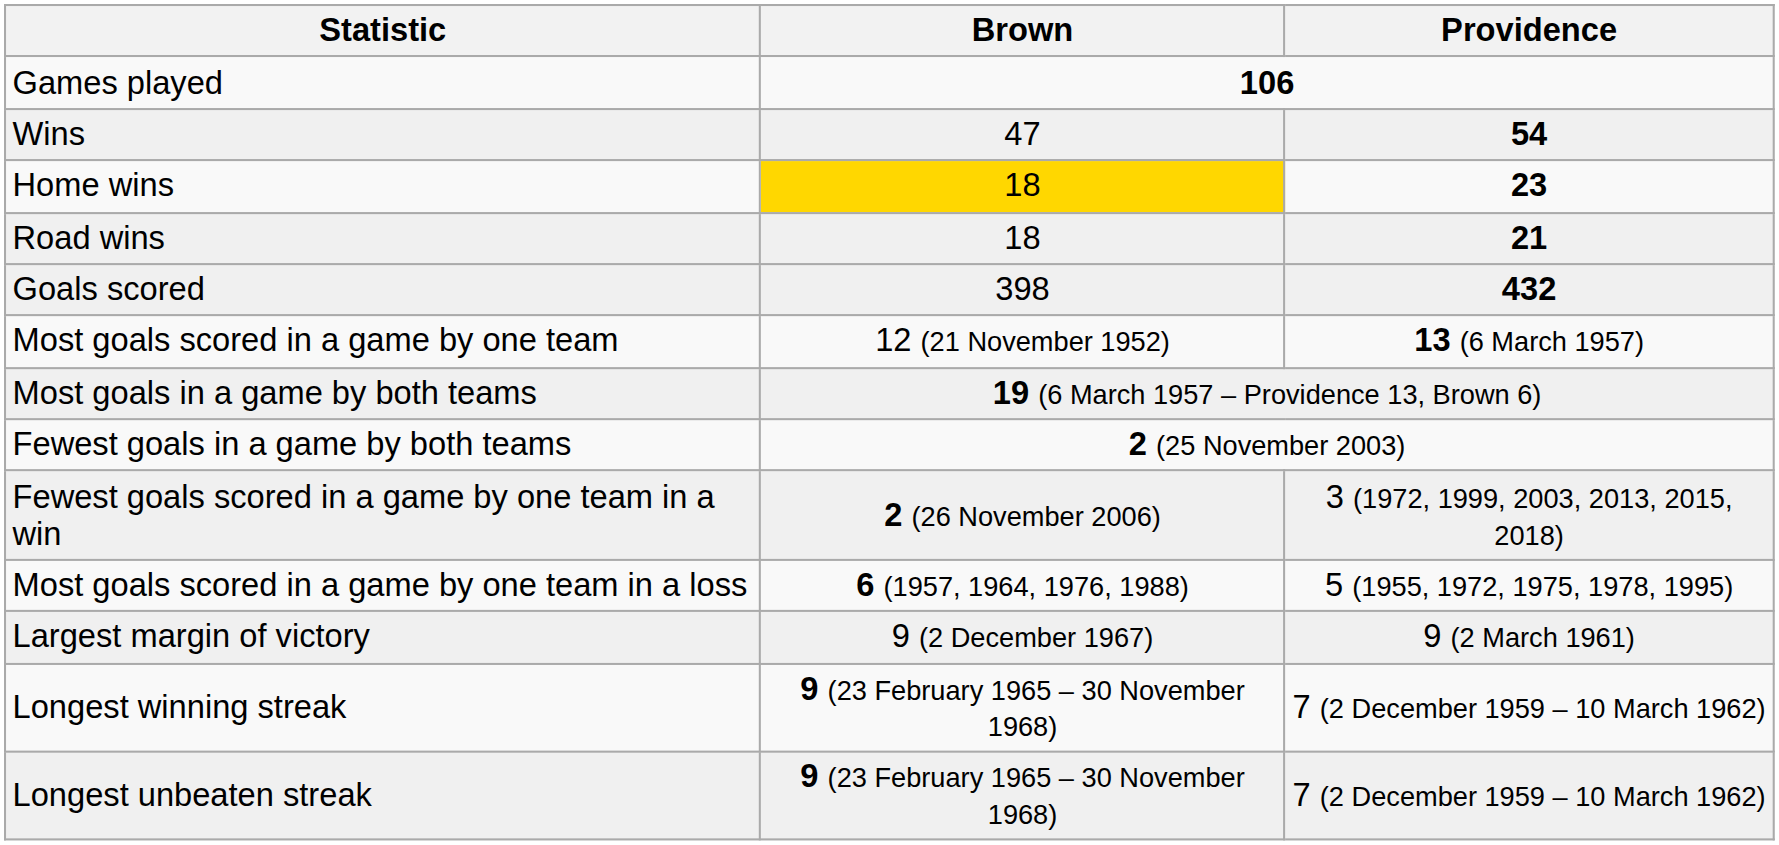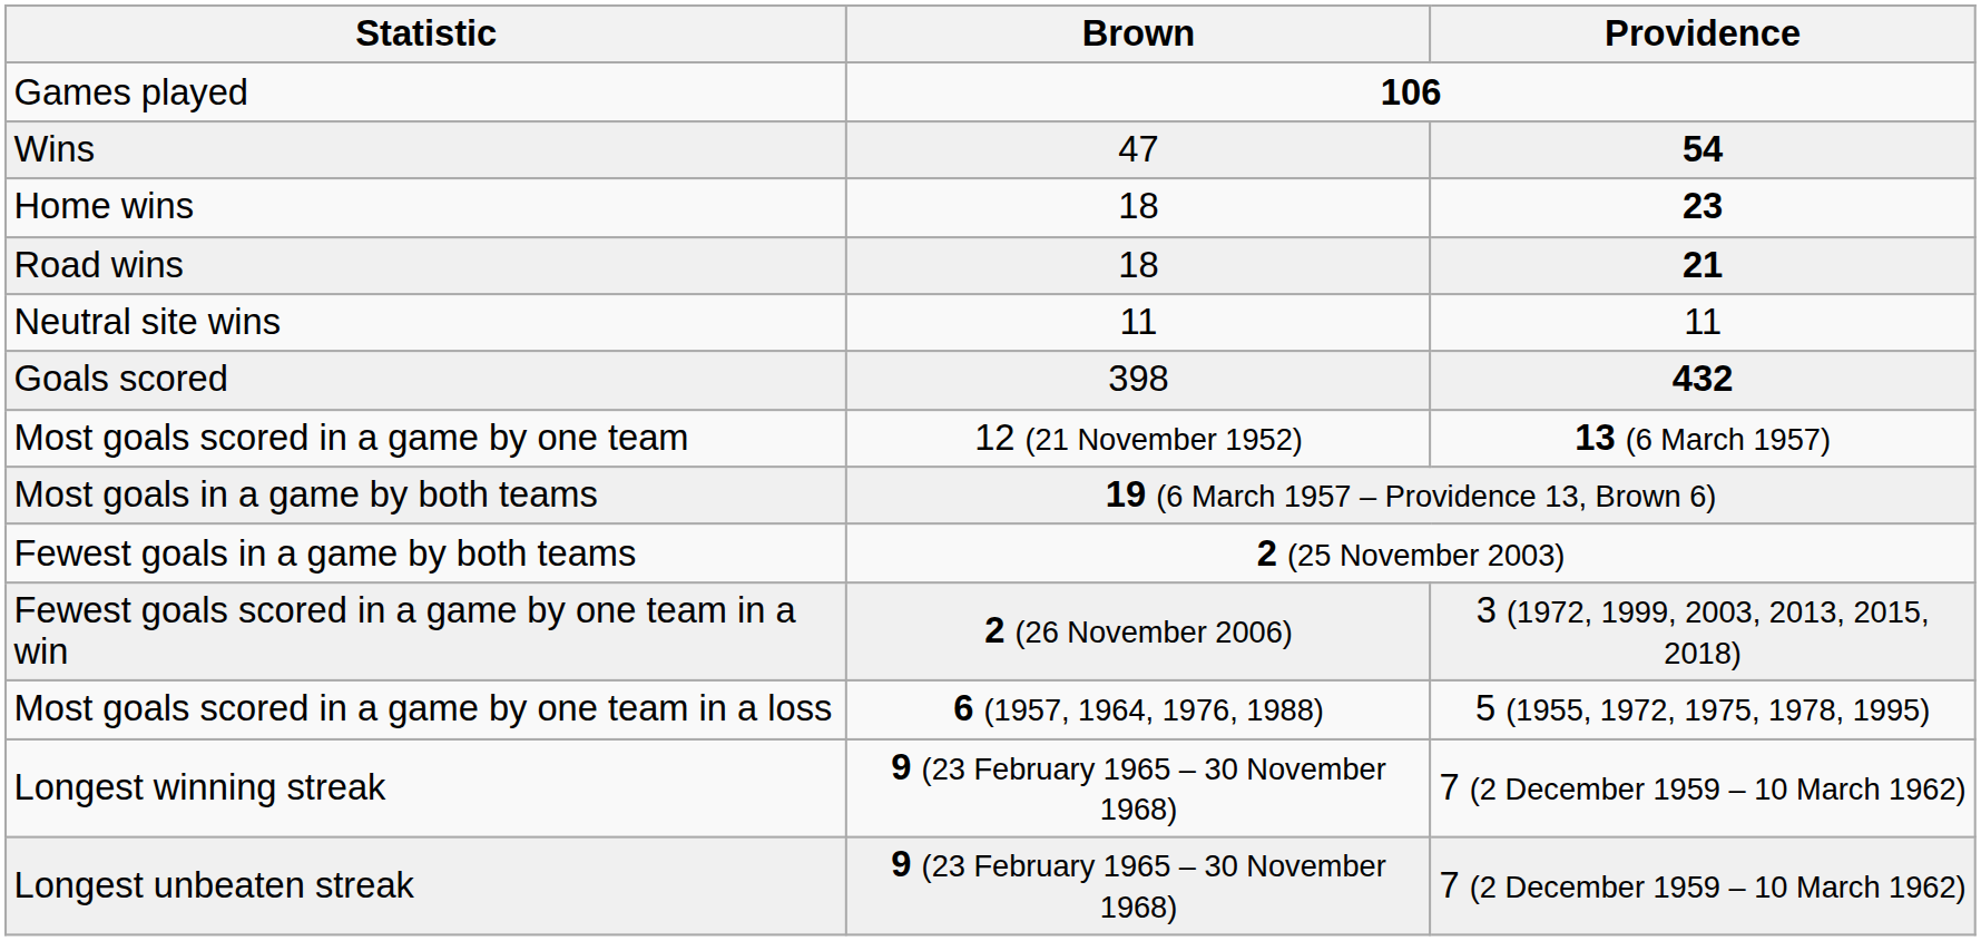Home wins | Brown: gold background -> no background
+ row: Neutral site wins | 11 | 11
- row: Largest margin of victory | 9 (2 December 1967) | 9 (2 March 1961)
